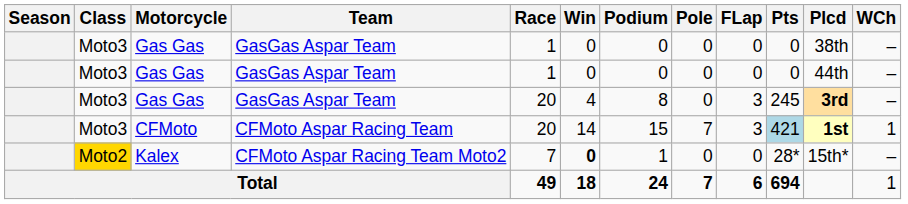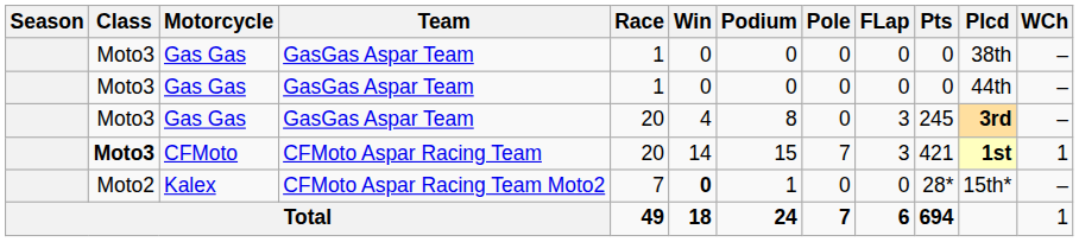CFMoto | Class: normal -> bold
CFMoto | Pts: lightblue background -> no background
Kalex | Class: gold background -> no background
